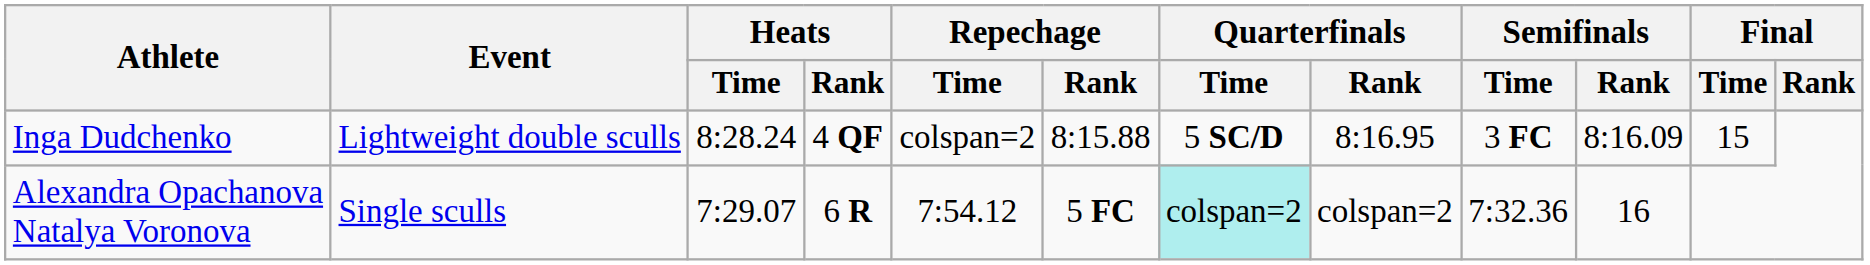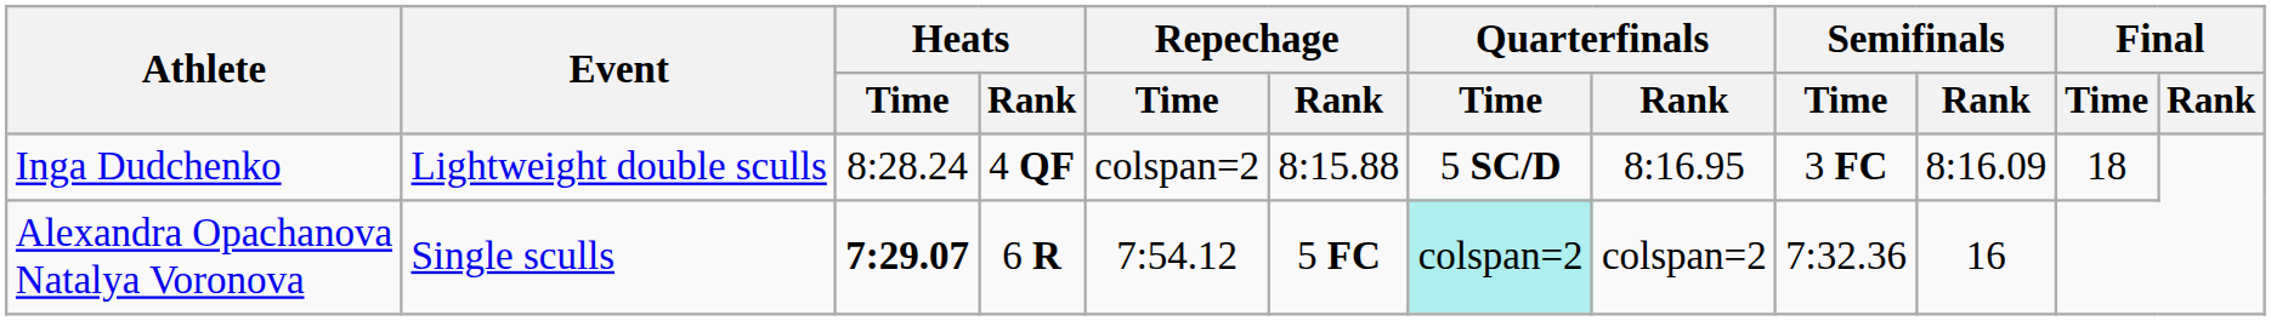Inga Dudchenko | Final / Time: 15 -> 18
Alexandra Opachanova Natalya Voronova | Heats / Time: normal -> bold
